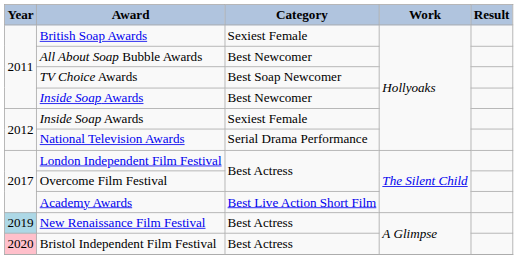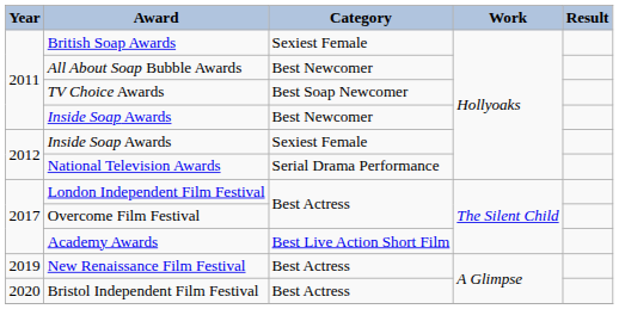New Renaissance Film Festival | Year: lightblue background -> no background
Bristol Independent Film Festival | Year: pink background -> no background
